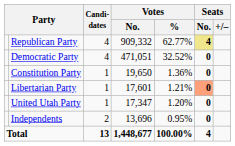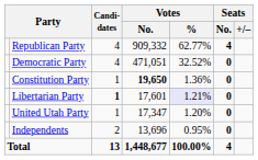Republican Party | Seats / No.: khaki background -> no background
Constitution Party | Votes / No.: normal -> bold
Libertarian Party | Candi- dates: normal -> bold
Libertarian Party | Votes / %: no background -> lavender background
Libertarian Party | Seats / No.: lightsalmon background -> no background
